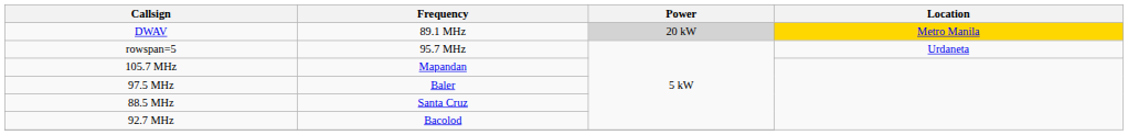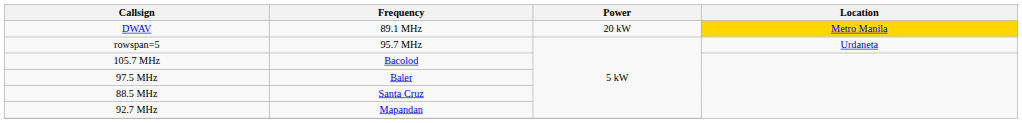DWAV | Power: lightgrey background -> no background
105.7 MHz | Frequency: Mapandan -> Bacolod
92.7 MHz | Frequency: Bacolod -> Mapandan
